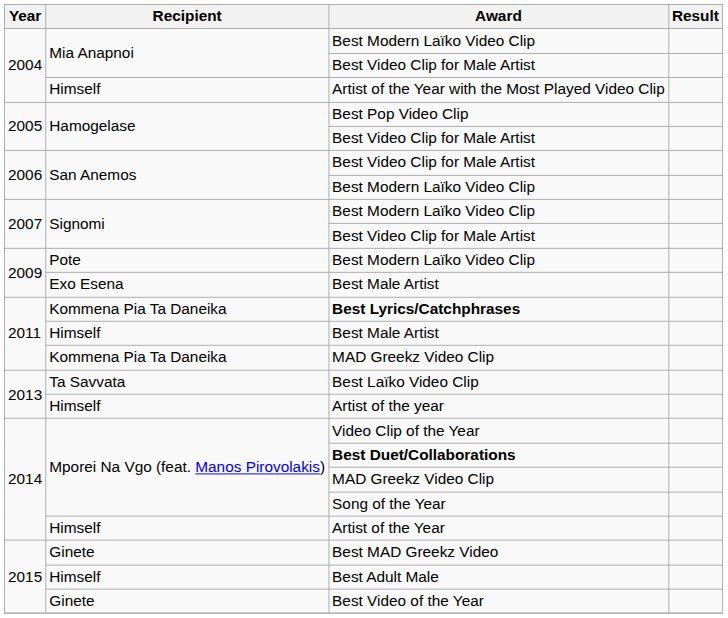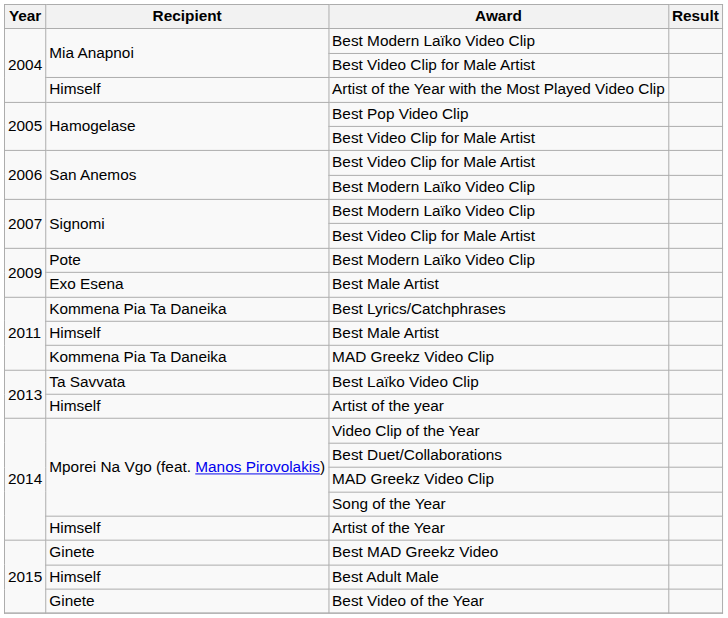Best Lyrics/Catchphrases | Award: bold -> normal
Best Duet/Collaborations | Award: bold -> normal
